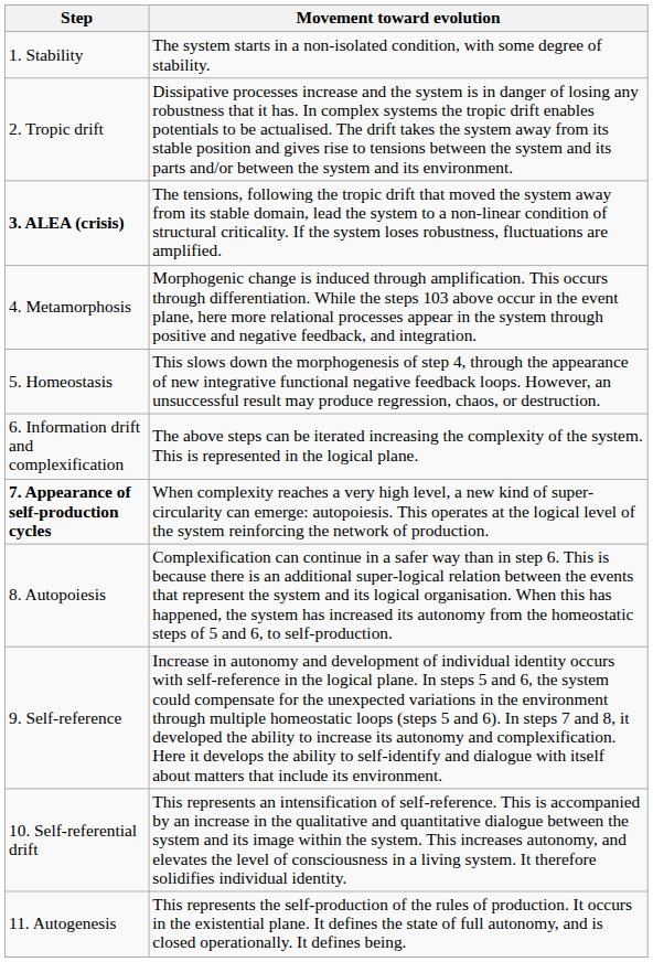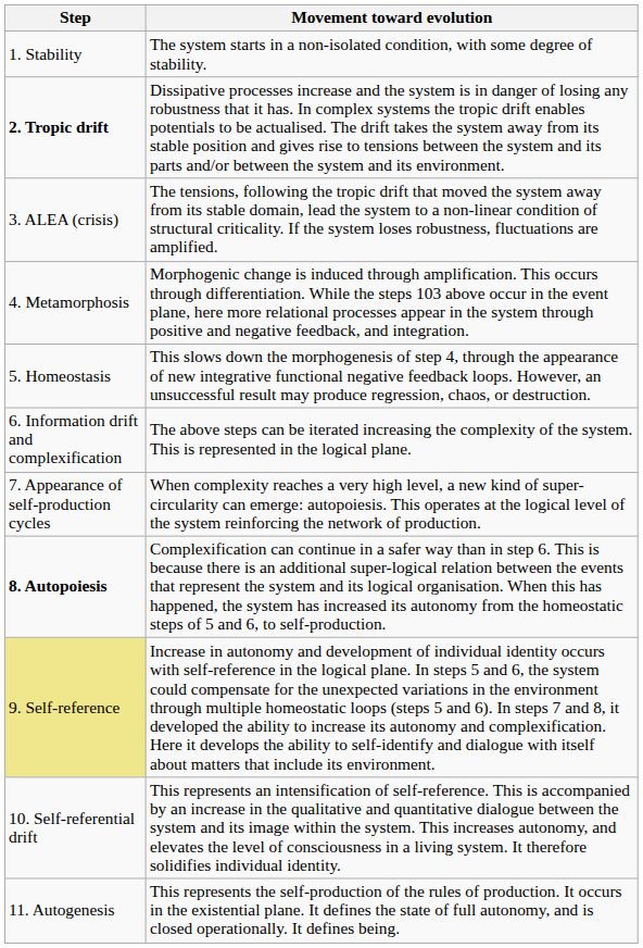2. Tropic drift | Step: normal -> bold
3. ALEA (crisis) | Step: bold -> normal
7. Appearance of self-production cycles | Step: bold -> normal
8. Autopoiesis | Step: normal -> bold
9. Self-reference | Step: no background -> khaki background
